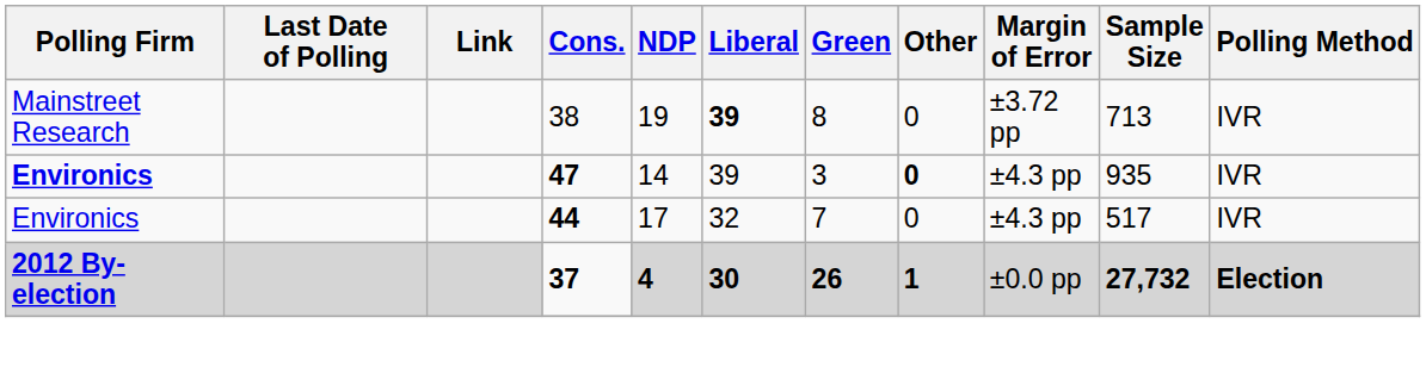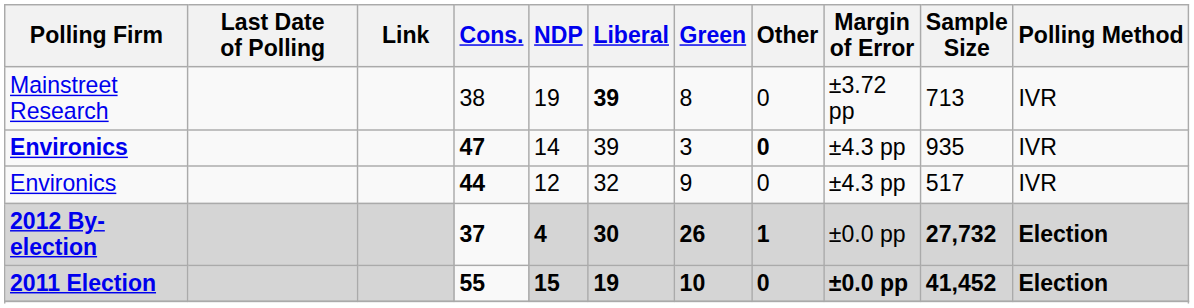44 | NDP: 17 -> 12
44 | Green: 7 -> 9
+ row: 2011 Election | 55 | 15 | 19 | 10 | 0 | ±0.0 pp | 41,452 | Election
